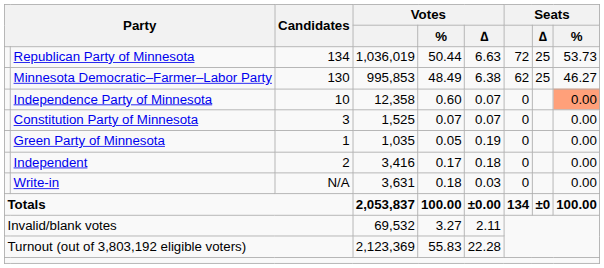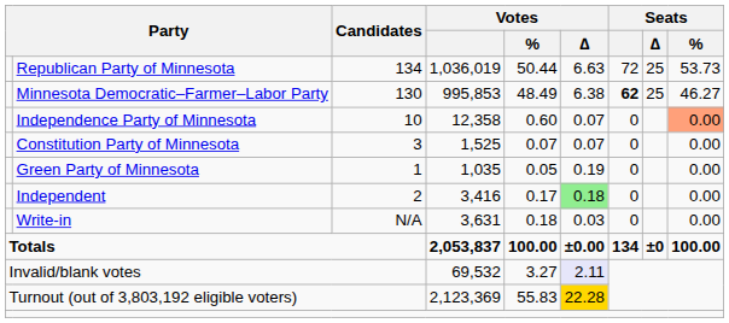Minnesota Democratic–Farmer–Labor Party | Seats: normal -> bold
Independent | Votes / ∆: no background -> lightgreen background
Invalid/blank votes | Votes / ∆: no background -> lavender background
Turnout (out of 3,803,192 eligible voters) | Votes / ∆: no background -> gold background
